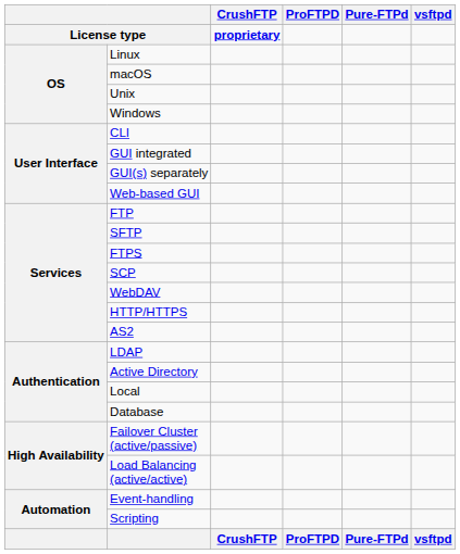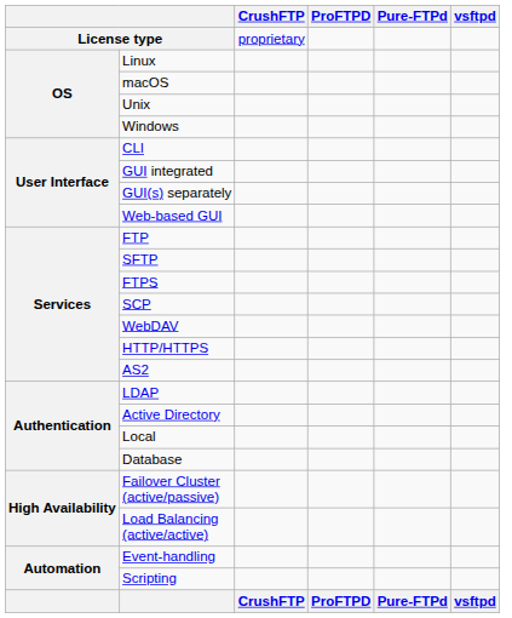License type | CrushFTP: bold -> normal
